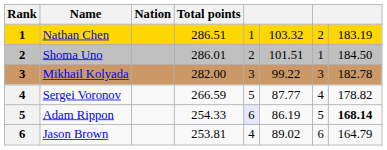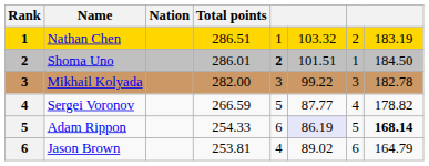Shoma Uno | column 5: normal -> bold
Adam Rippon | column 5: lavender background -> no background
Adam Rippon | column 6: no background -> lavender background
